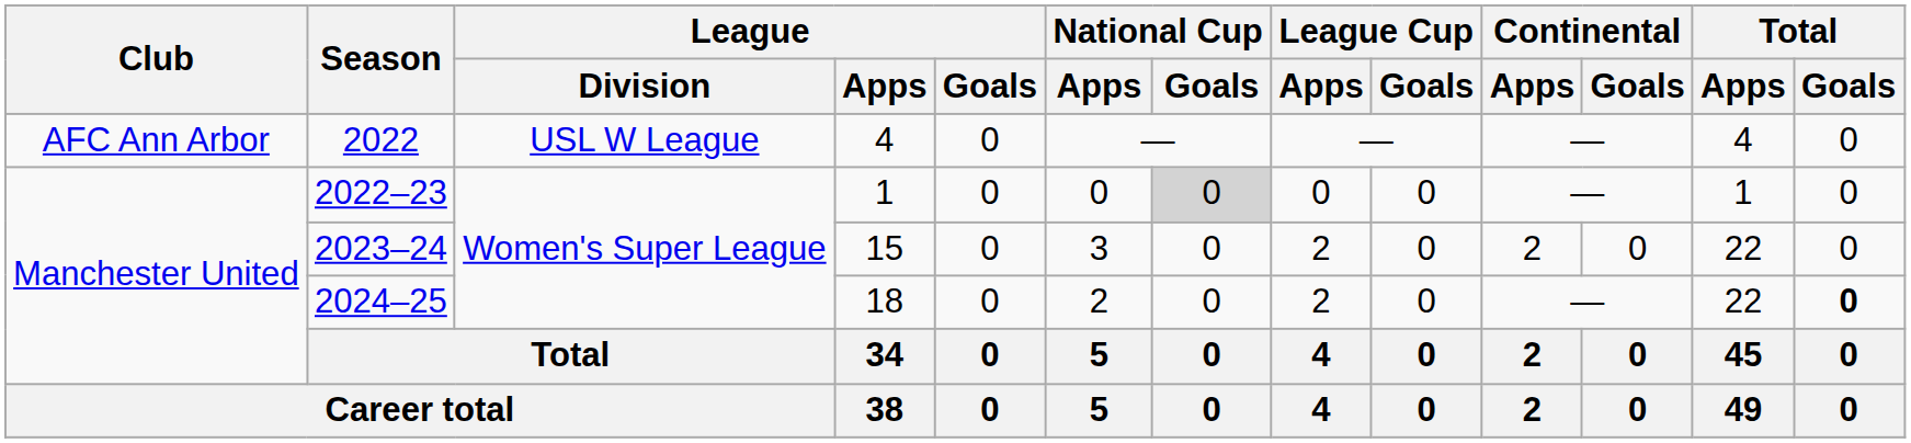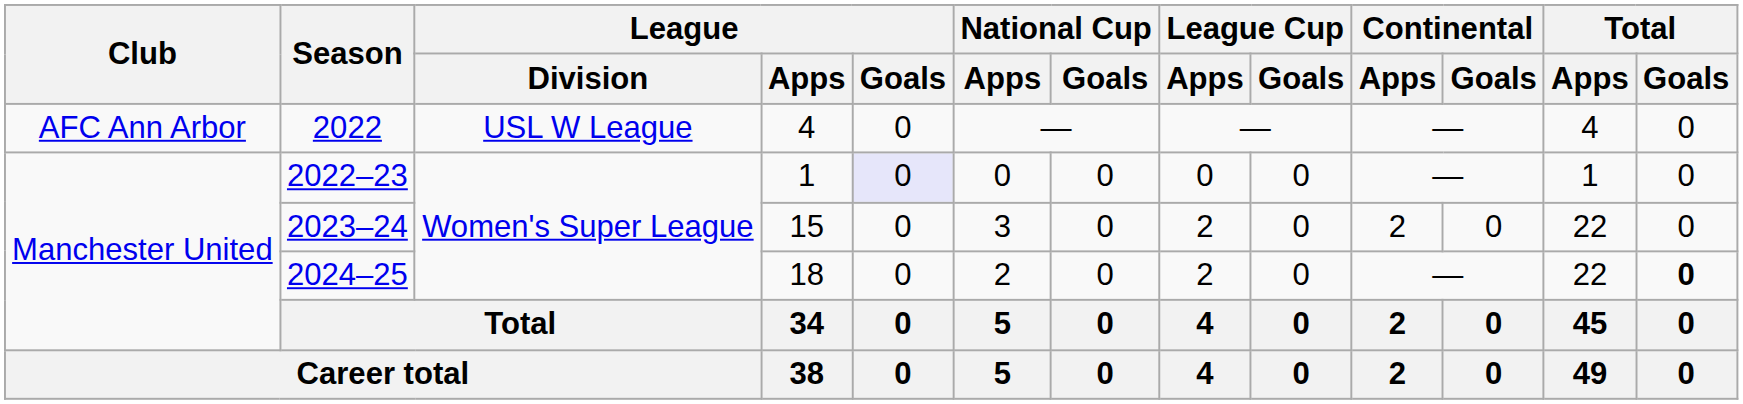2022–23 | League / Goals: no background -> lavender background
2022–23 | National Cup / Goals: lightgrey background -> no background
